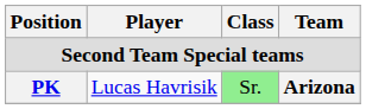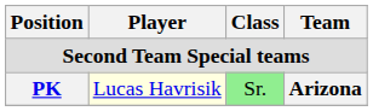PK | Player: no background -> lightyellow background
